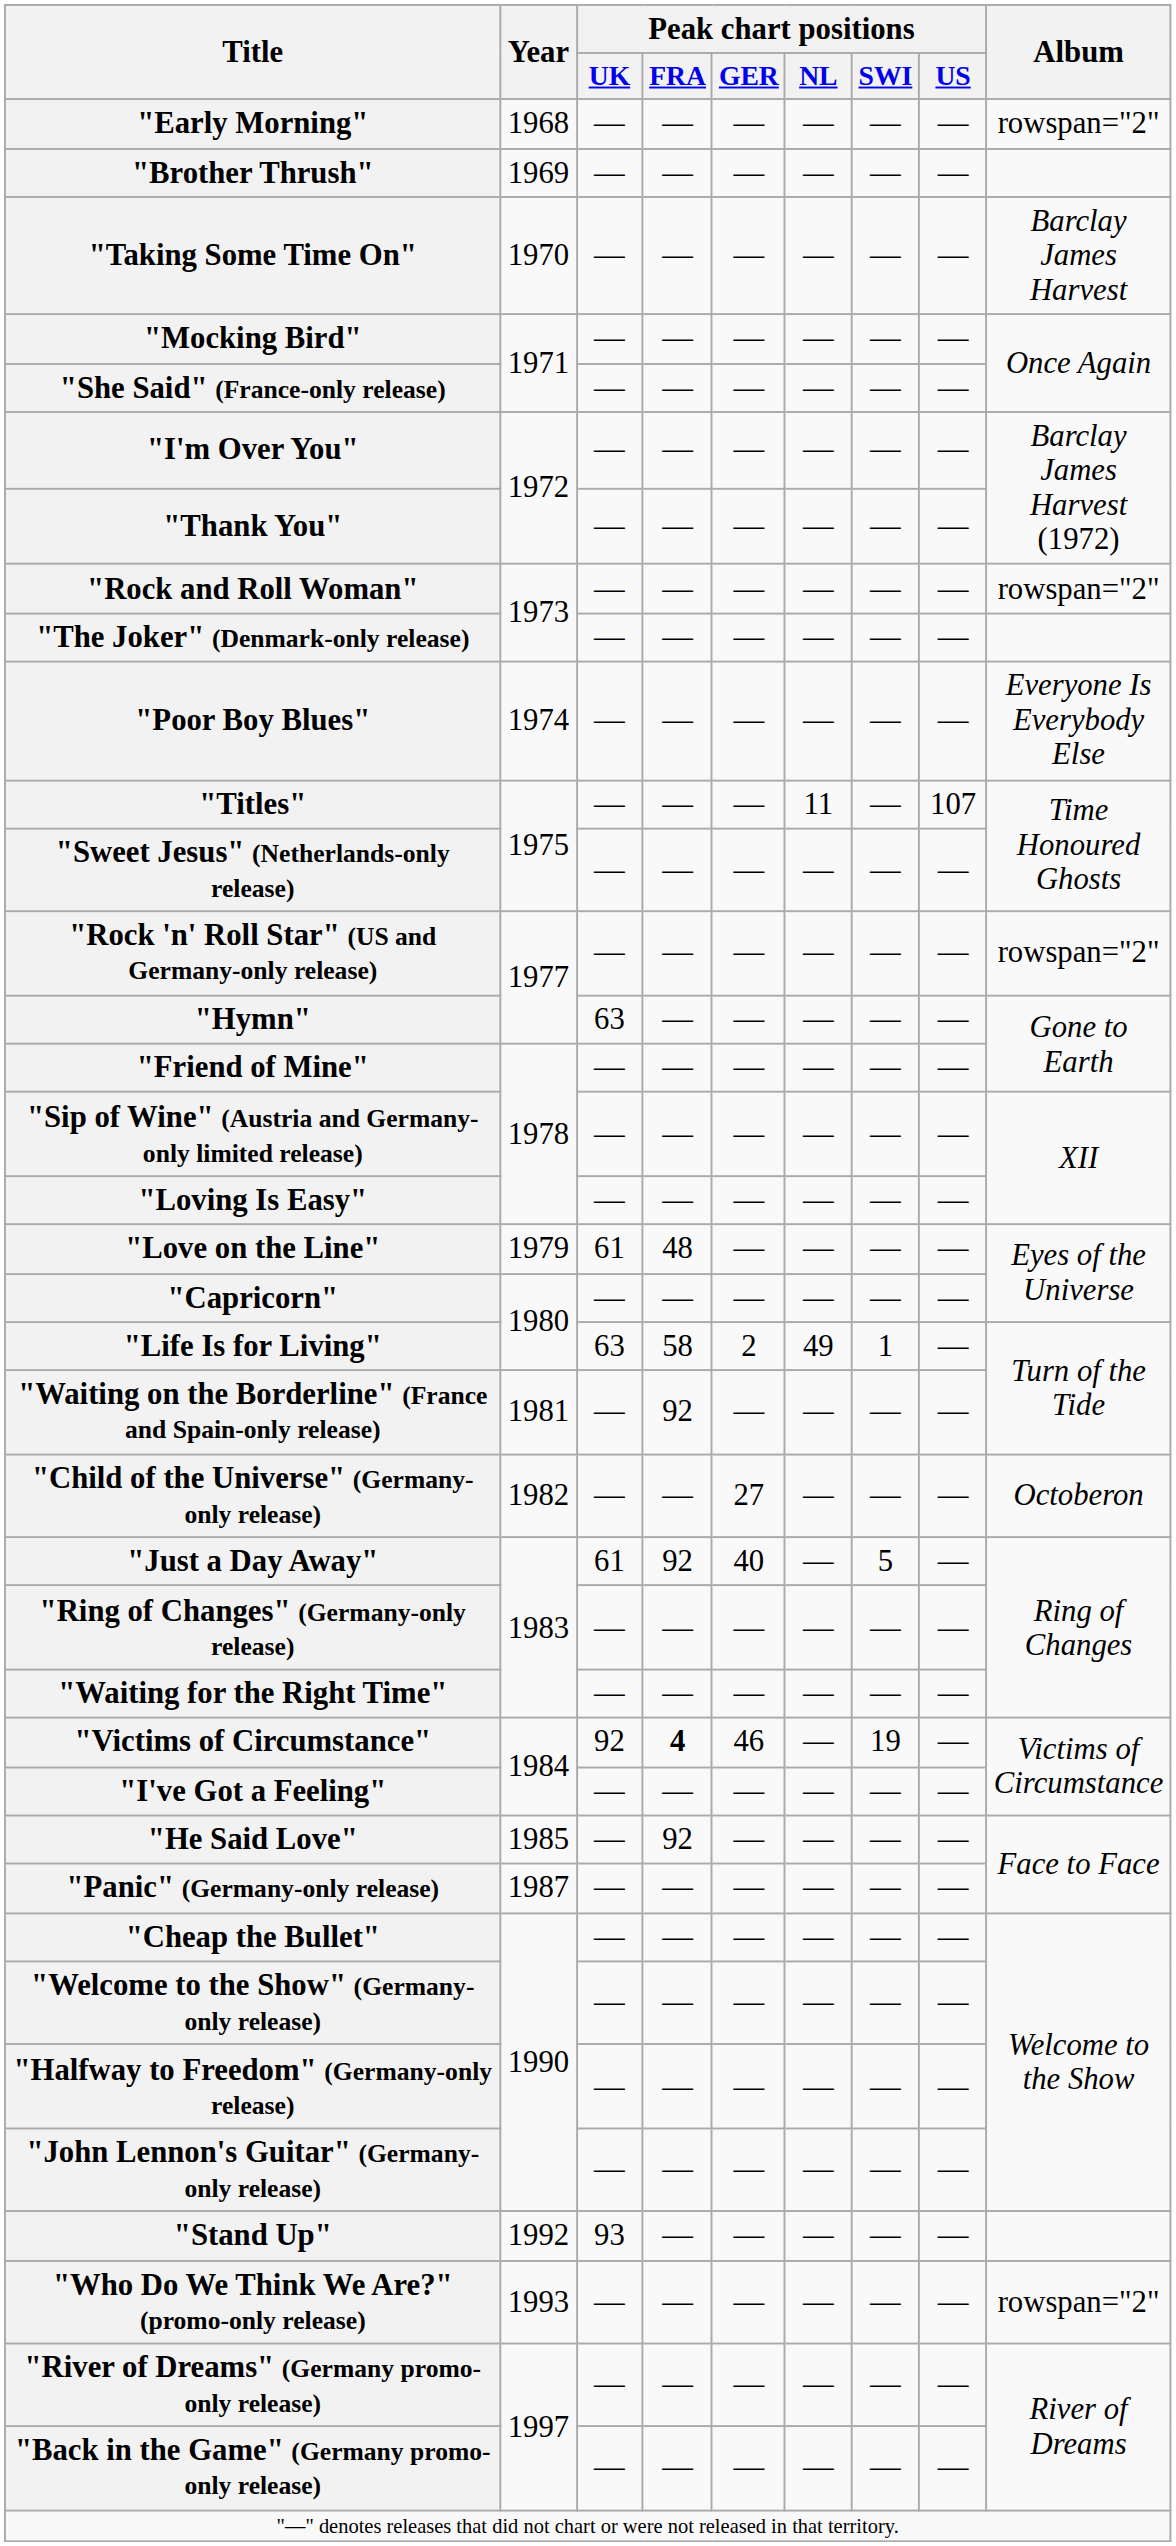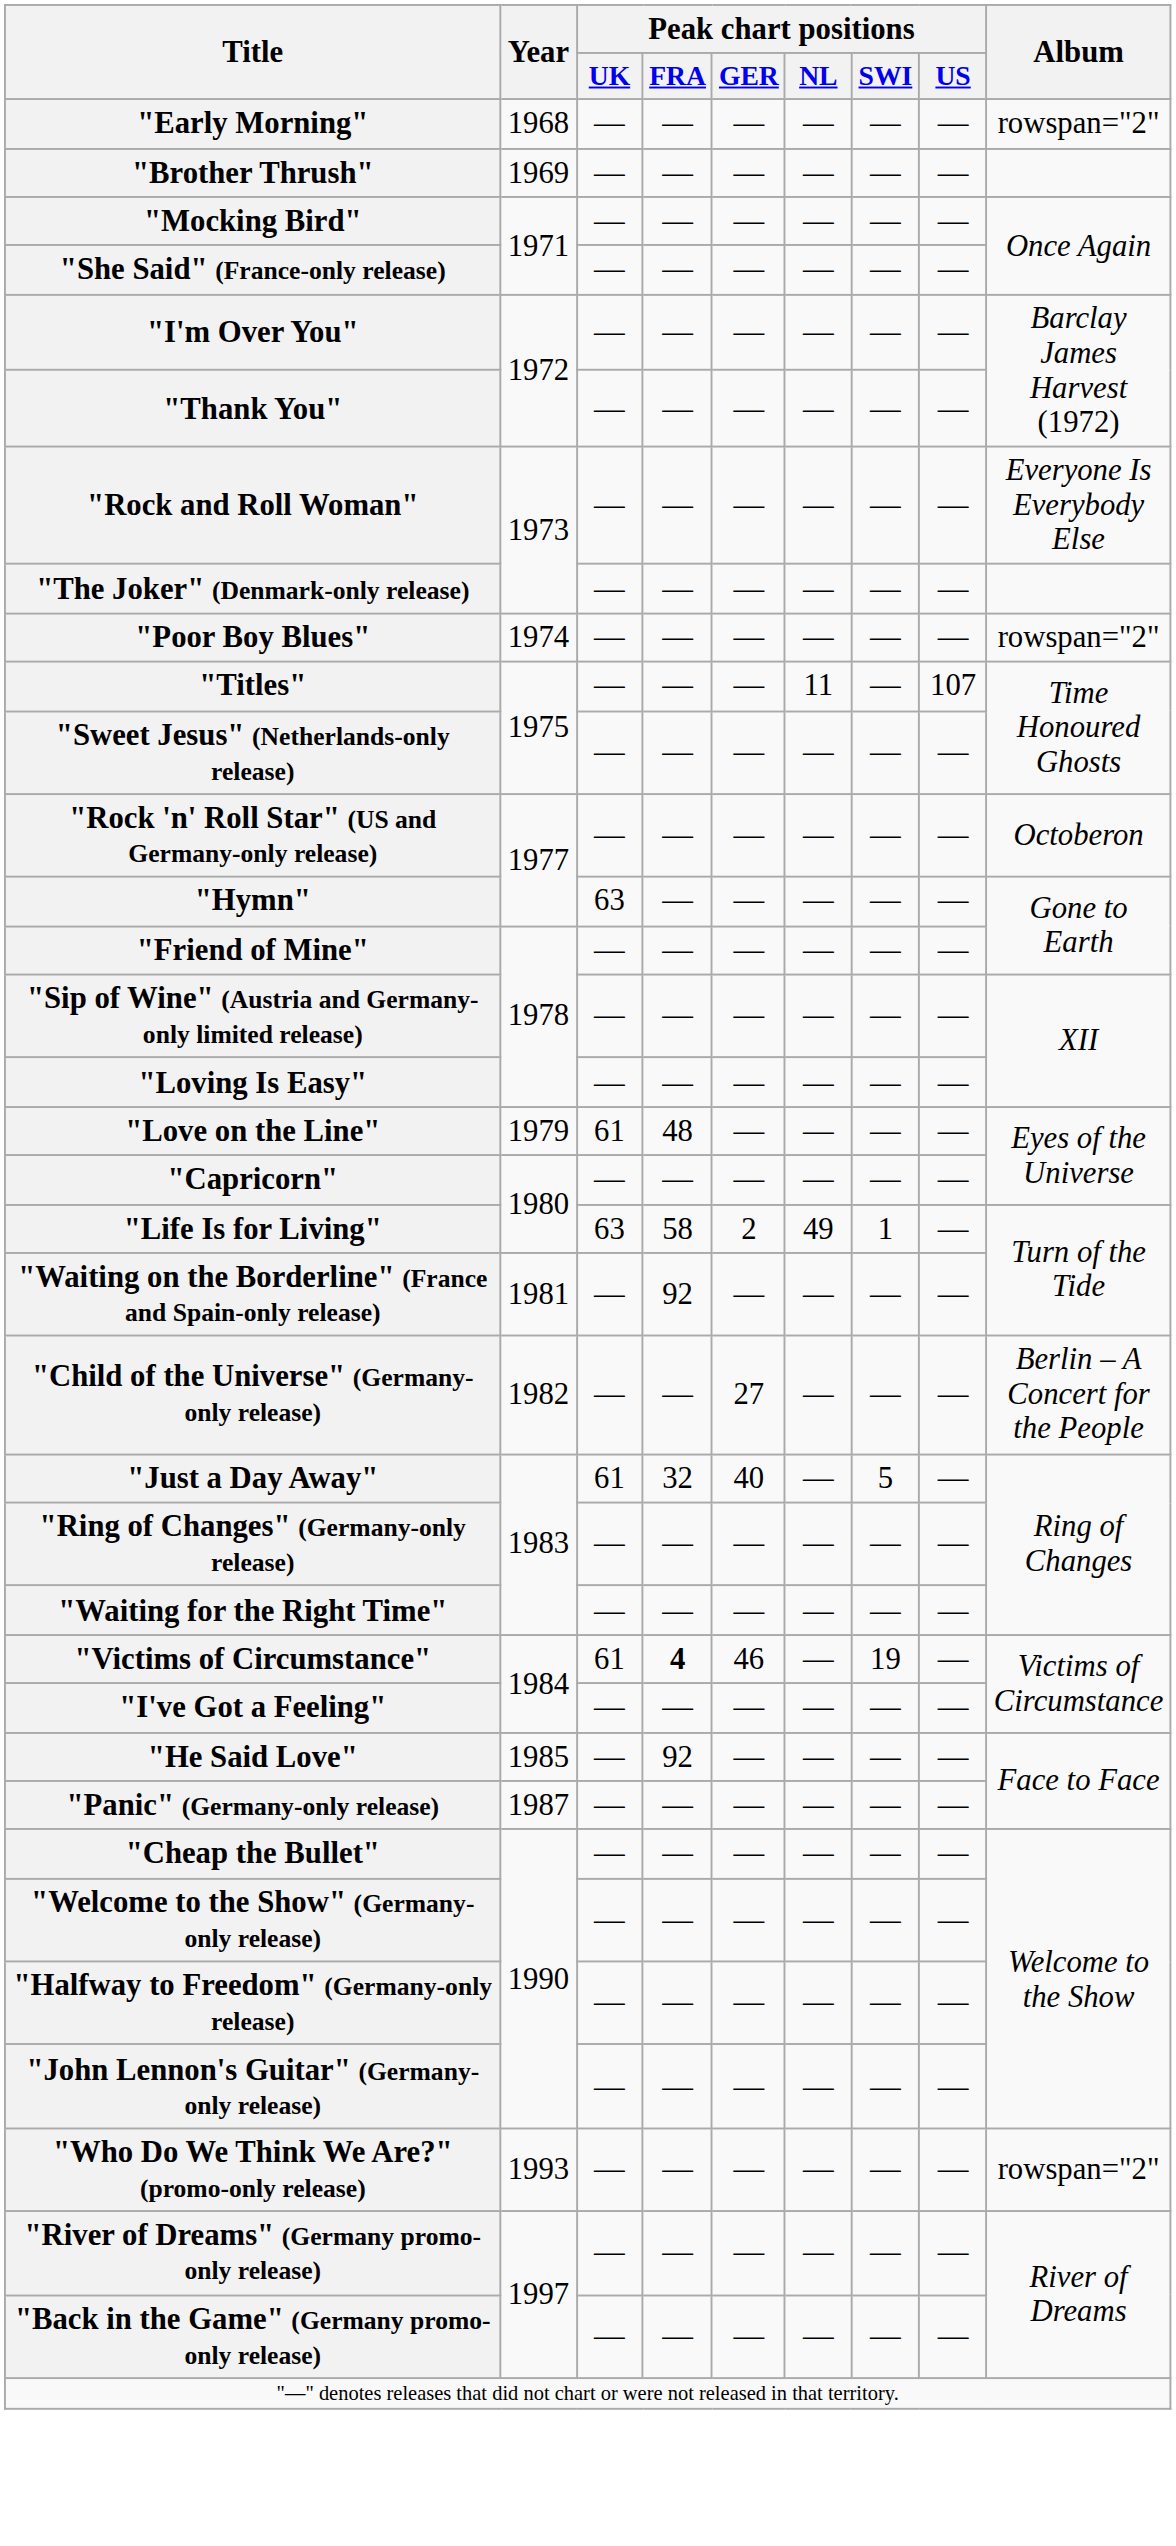- row: "Taking Some Time On" | 1970 | — | — | — | — | — | — | Barclay James Harvest
"Rock and Roll Woman" | Album: rowspan="2" -> Everyone Is Everybody Else
"Poor Boy Blues" | Album: Everyone Is Everybody Else -> rowspan="2"
"Rock 'n' Roll Star" (US and Germany-only release) | Album: rowspan="2" -> Octoberon
"Child of the Universe" (Germany-only release) | Album: Octoberon -> Berlin – A Concert for the People
"Just a Day Away" | Peak chart positions / FRA: 92 -> 32
"Victims of Circumstance" | Peak chart positions / UK: 92 -> 61
- row: "Stand Up" | 1992 | 93 | — | — | — | — | —
